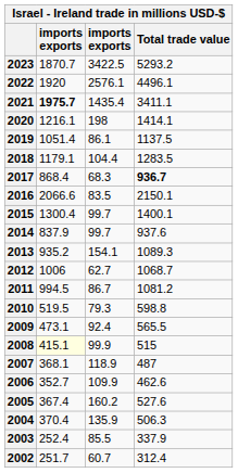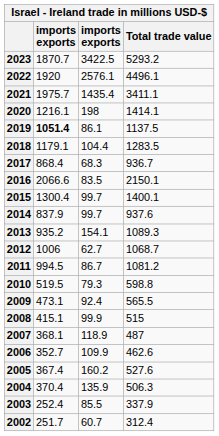2021 | column 2: bold -> normal
2019 | column 2: normal -> bold
2017 | Total trade value: bold -> normal
2008 | column 2: lightyellow background -> no background
